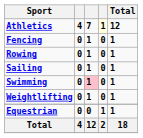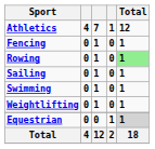Athletics | column 4: lightyellow background -> no background
Rowing | Total: no background -> lightgreen background
Swimming | column 3: pink background -> no background
Equestrian | Total: no background -> lightgrey background
